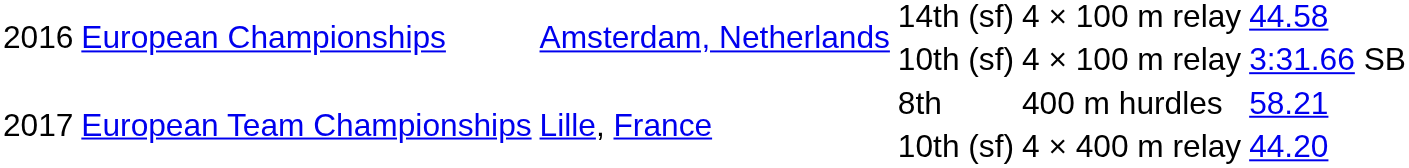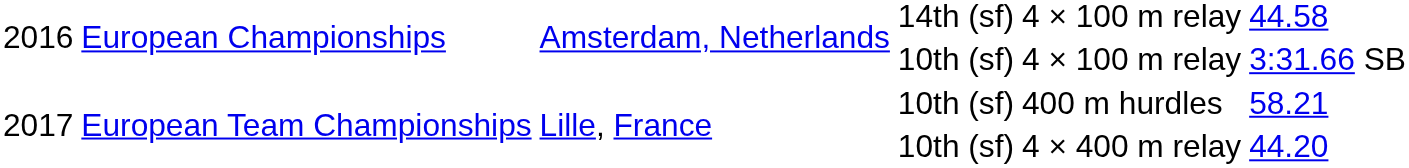row 3 | column 4: 8th -> 10th (sf)
